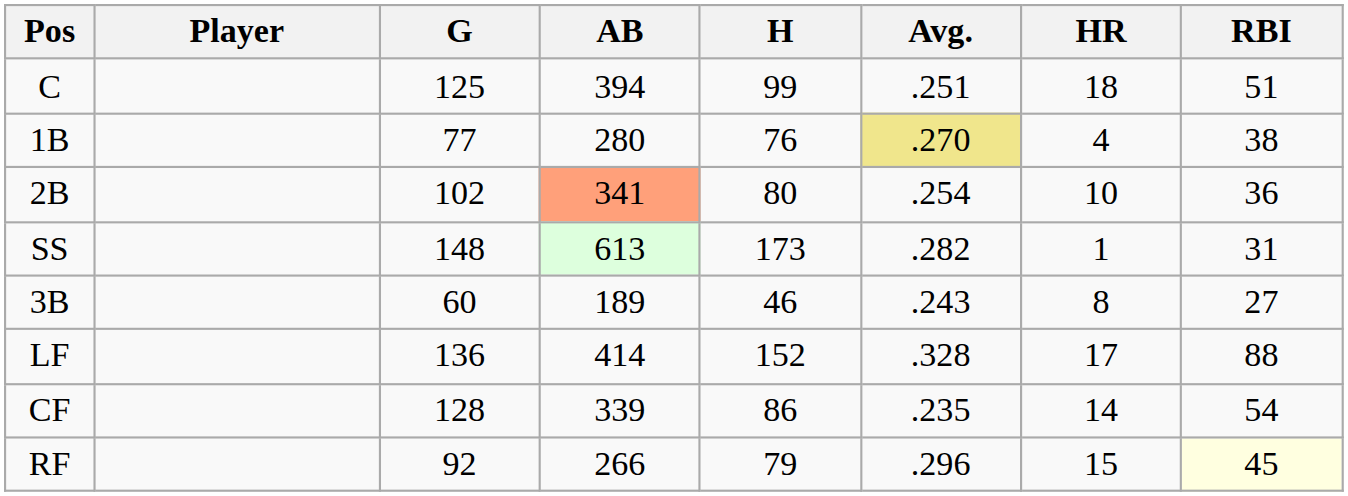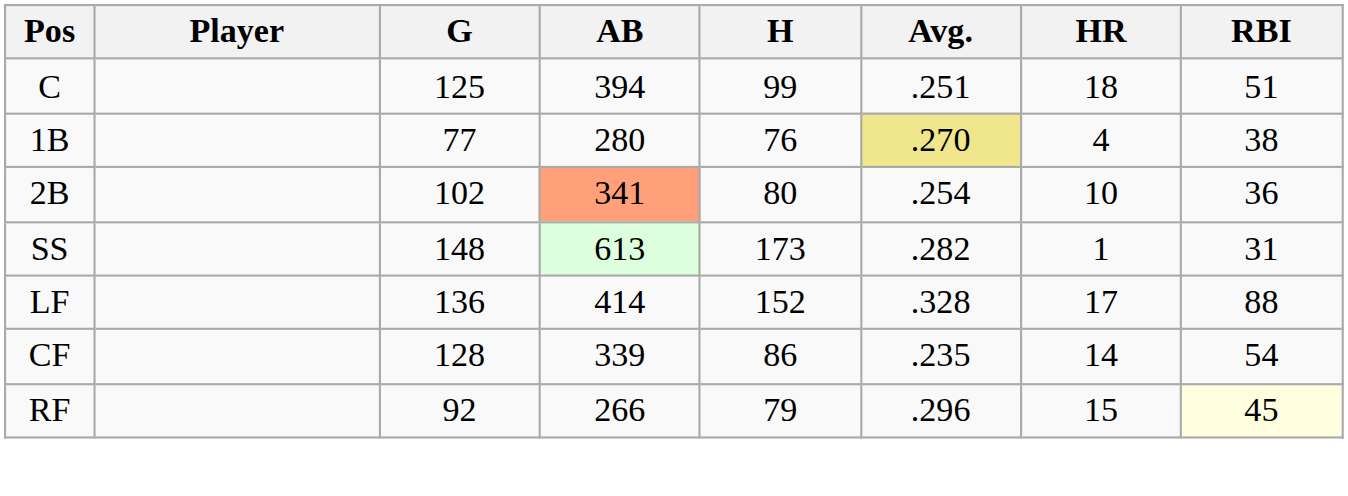- row: 3B | 60 | 189 | 46 | .243 | 8 | 27
